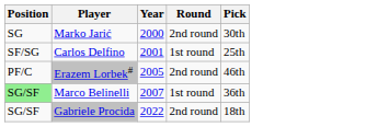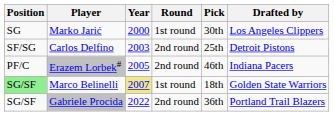+ column: Drafted by | Los Angeles Clippers | Detroit Pistons | Indiana Pacers | Golden State Warriors | Portland Trail Blazers
Marko Jarić | Round: 2nd round -> 1st round
Carlos Delfino | Year: 2001 -> 2003
Carlos Delfino | Round: 1st round -> 2nd round
Marco Belinelli | Year: no background -> khaki background
Marco Belinelli | Pick: 36th -> 18th
Gabriele Procida | Pick: 18th -> 36th
